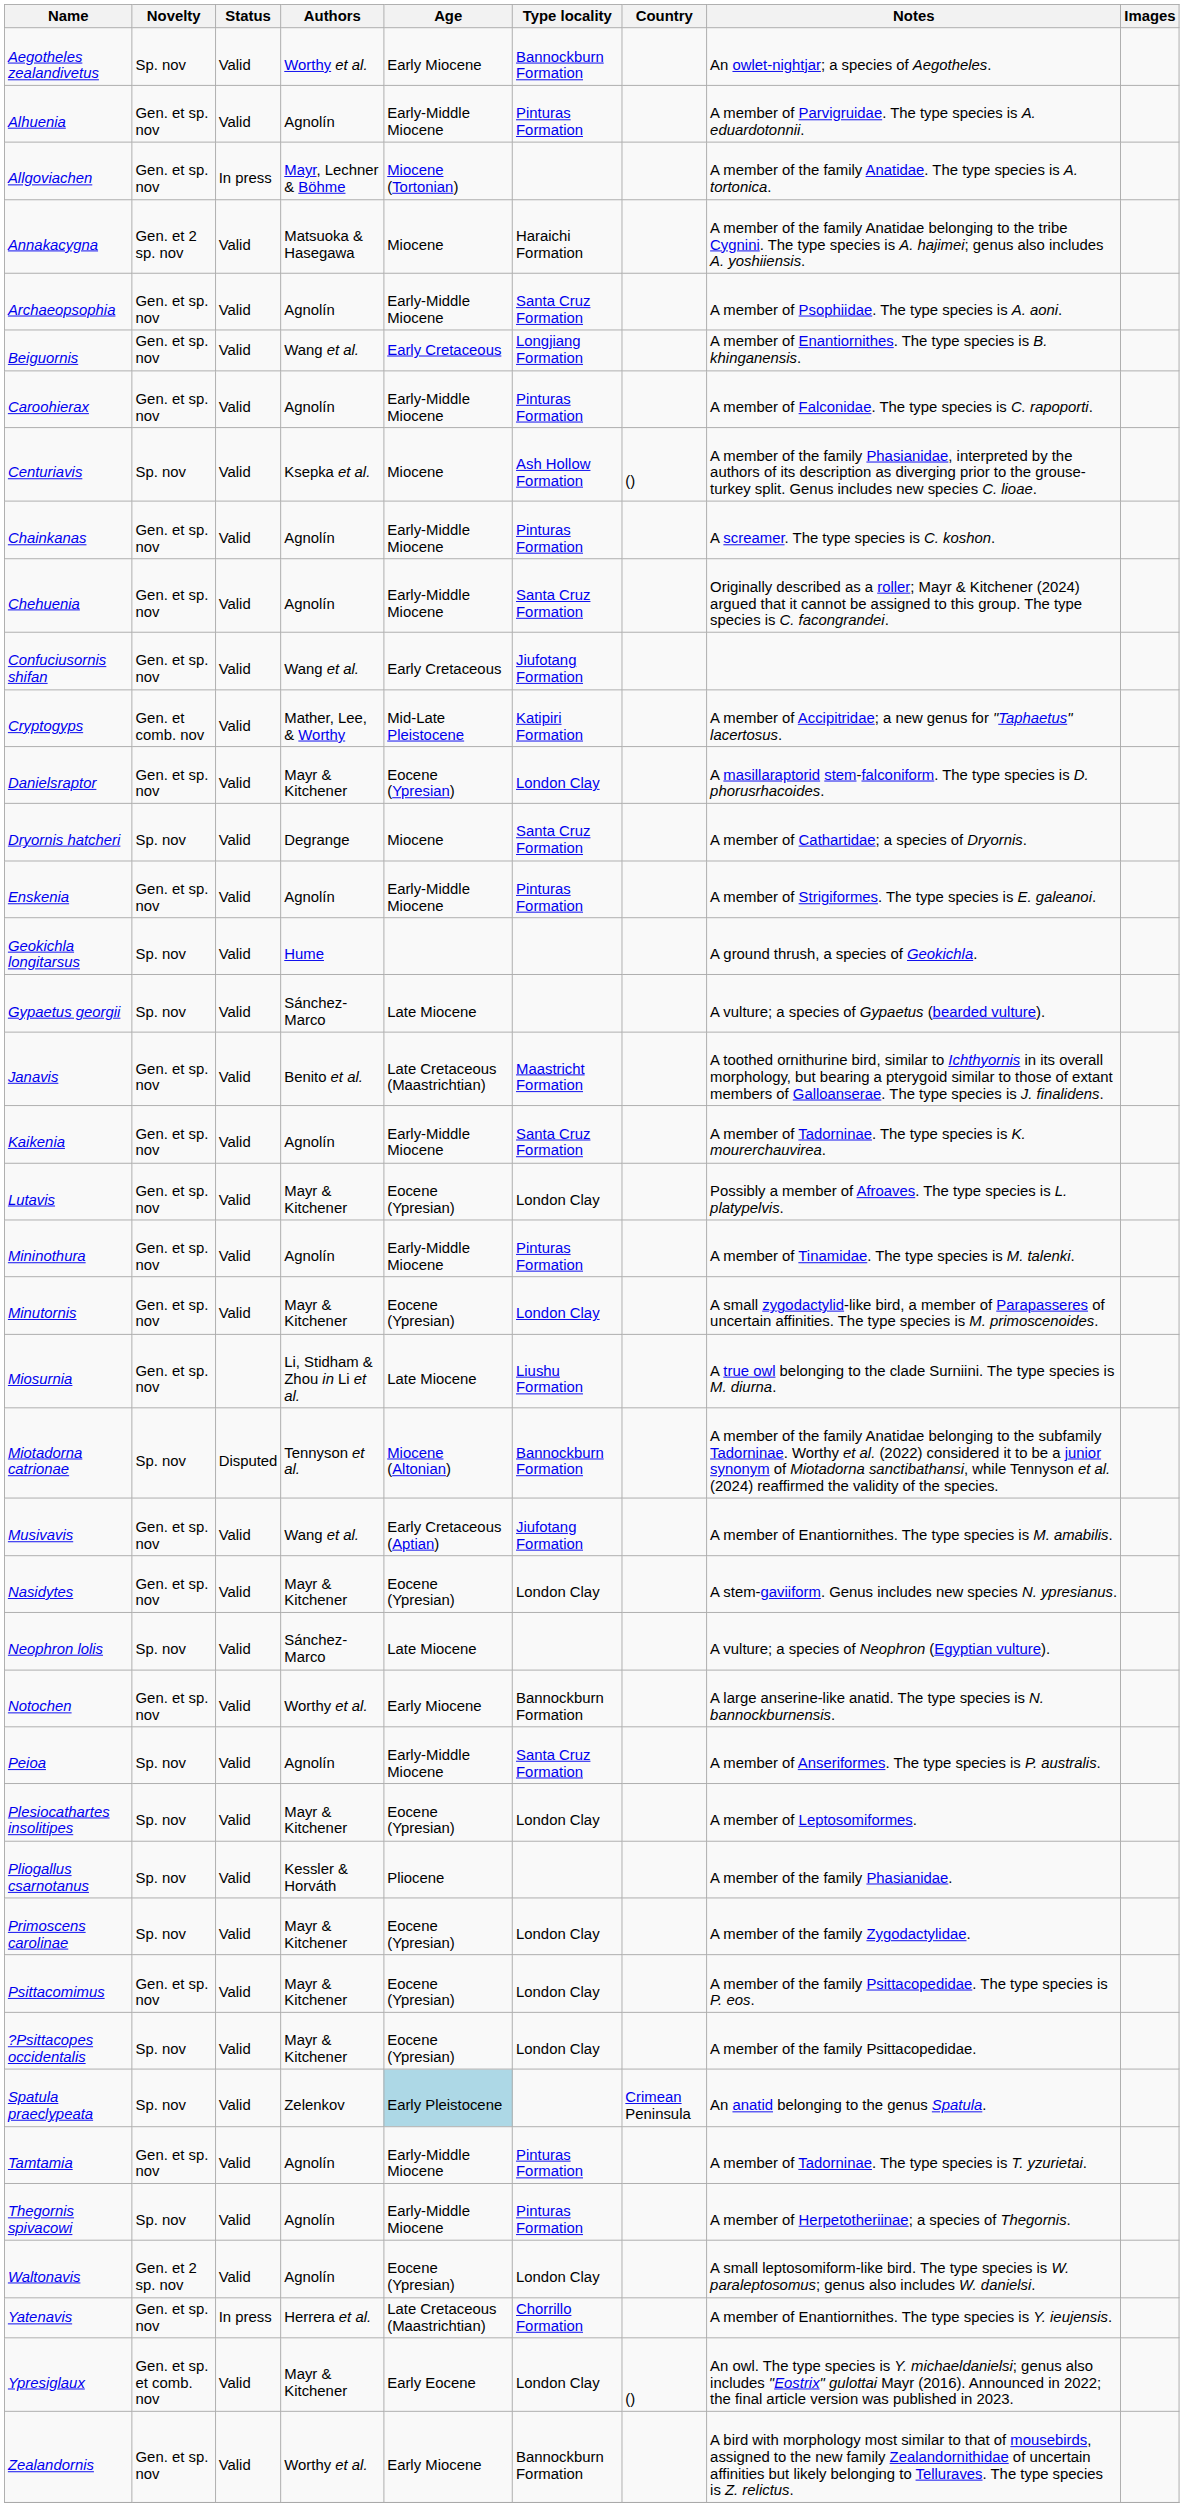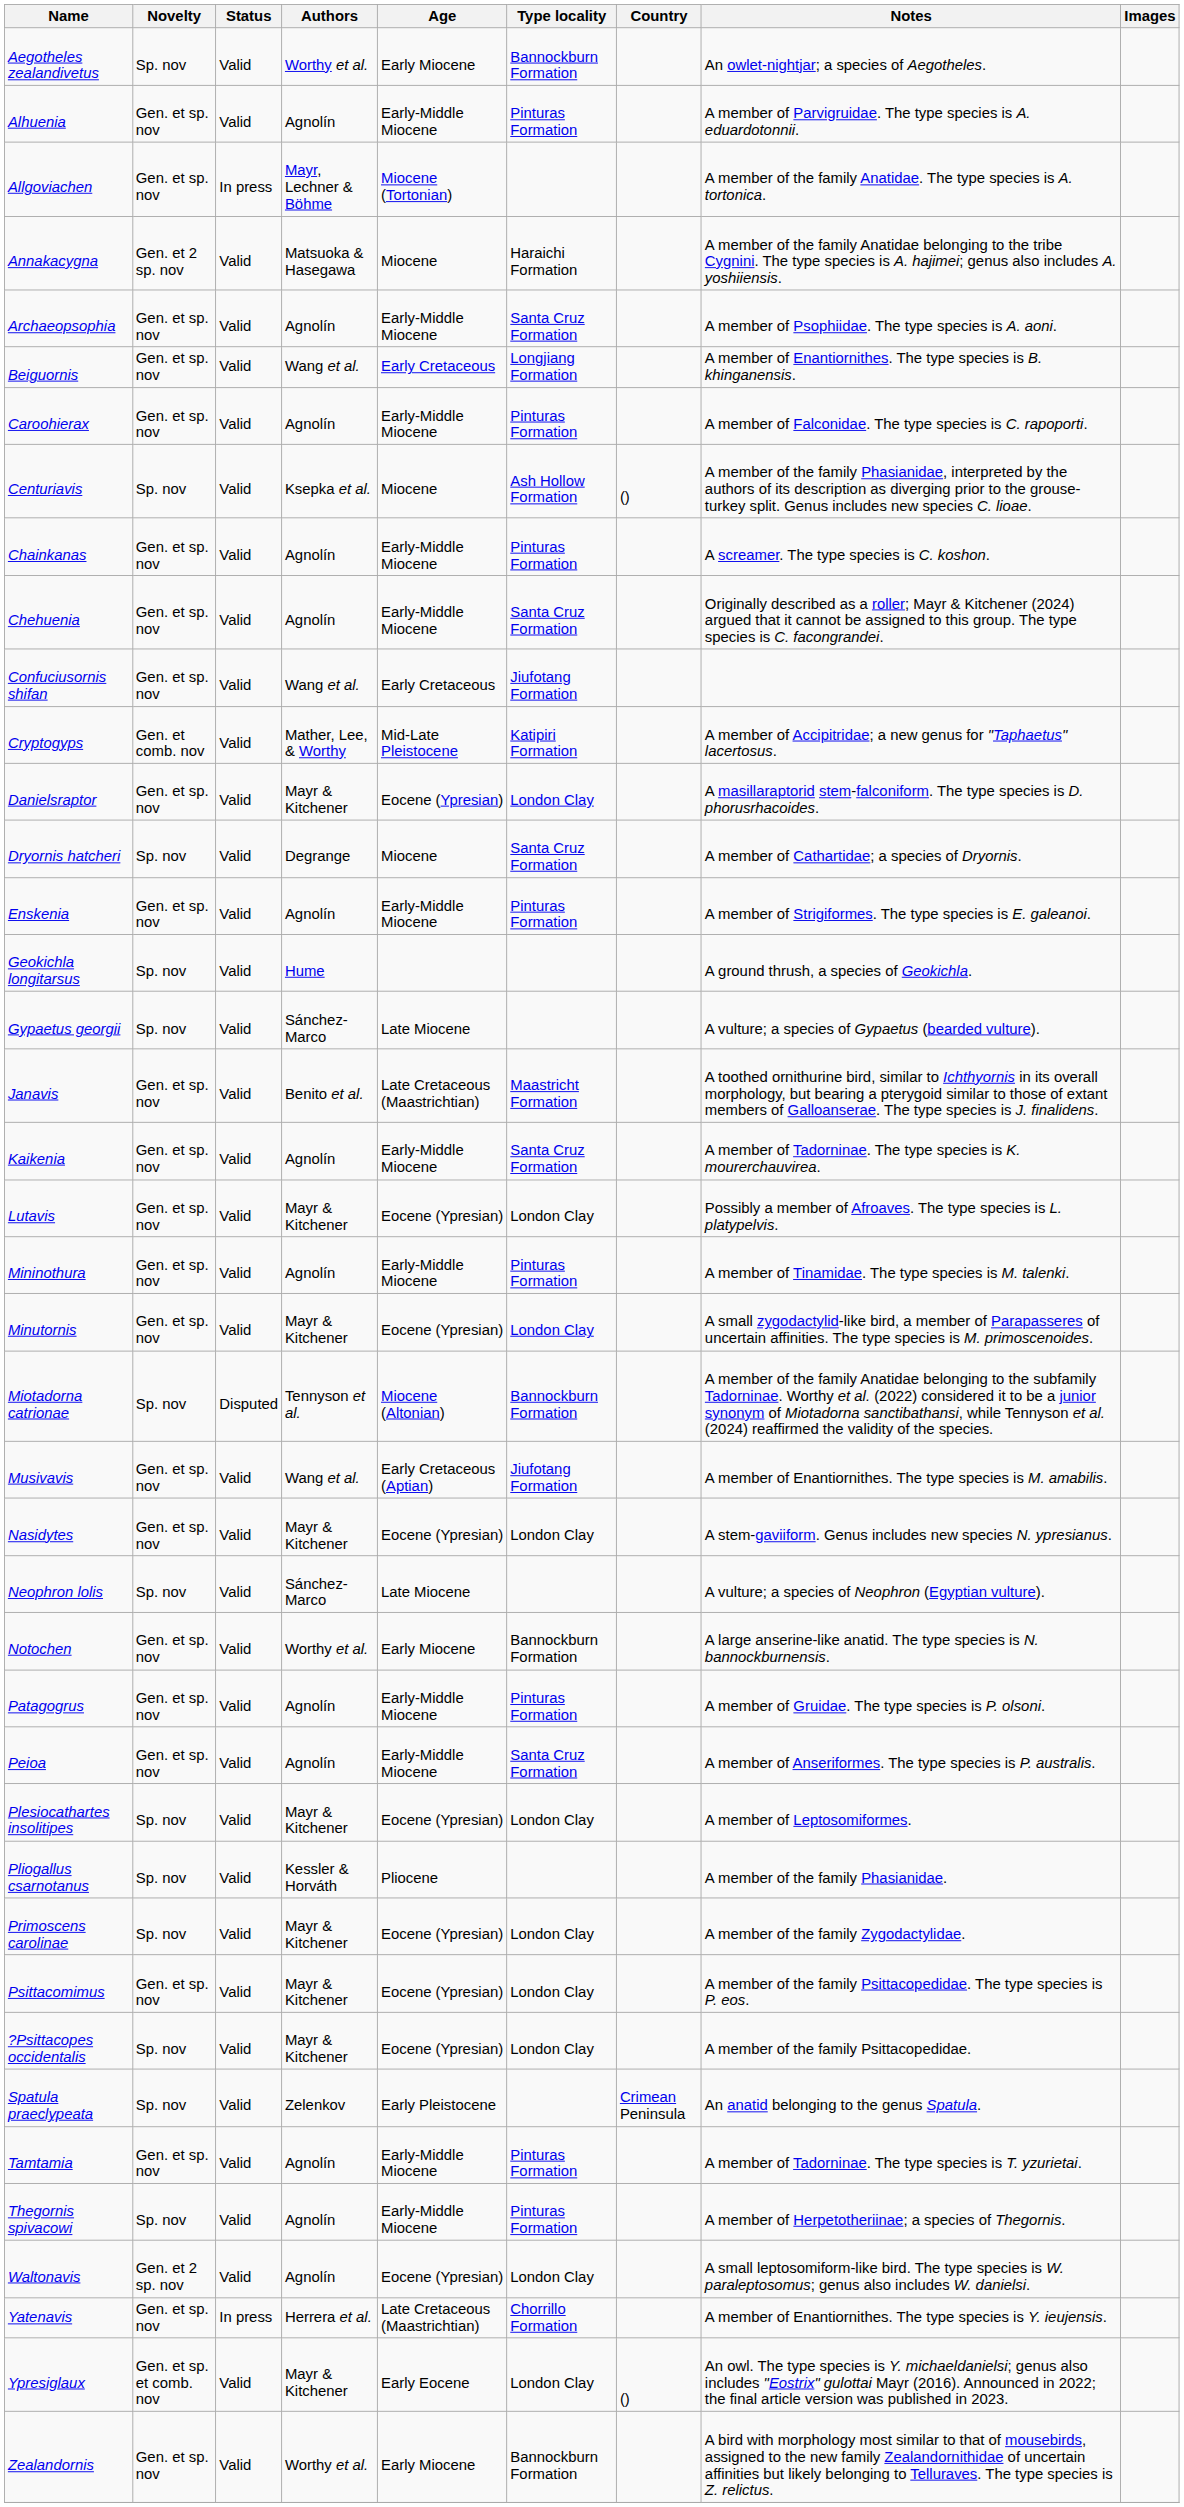- row: Miosurnia | Gen. et sp. nov | Li, Stidham & Zhou in Li et al. | Late Miocene | Liushu Formation | A true owl belonging to the clade Surniini. The type species is M. diurna.
+ row: Patagogrus | Gen. et sp. nov | Valid | Agnolín | Early-Middle Miocene | Pinturas Formation | A member of Gruidae. The type species is P. olsoni.
Peioa | Novelty: Sp. nov -> Gen. et sp. nov
Spatula praeclypeata | Age: lightblue background -> no background
